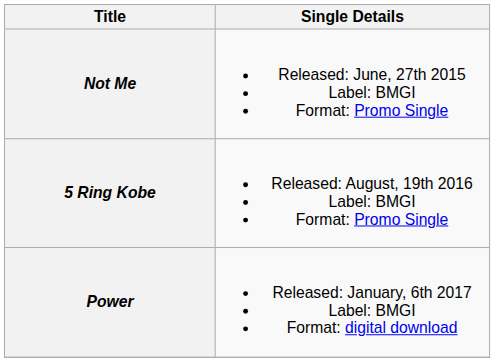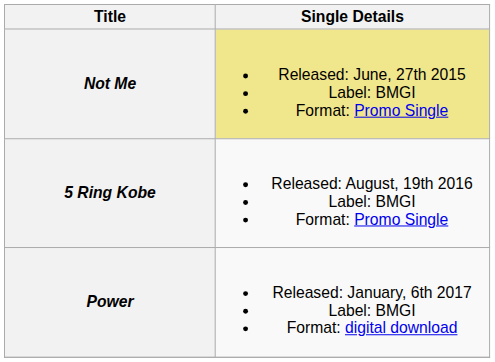Not Me | Single Details: no background -> khaki background
